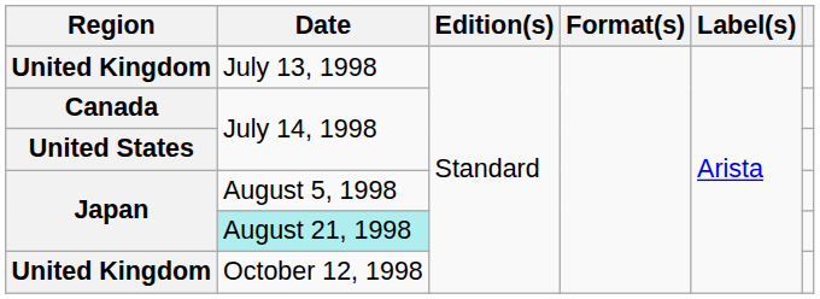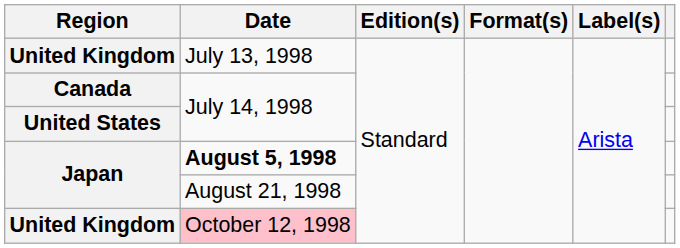August 5, 1998 | Date: normal -> bold
August 21, 1998 | Date: paleturquoise background -> no background
October 12, 1998 | Date: no background -> pink background
